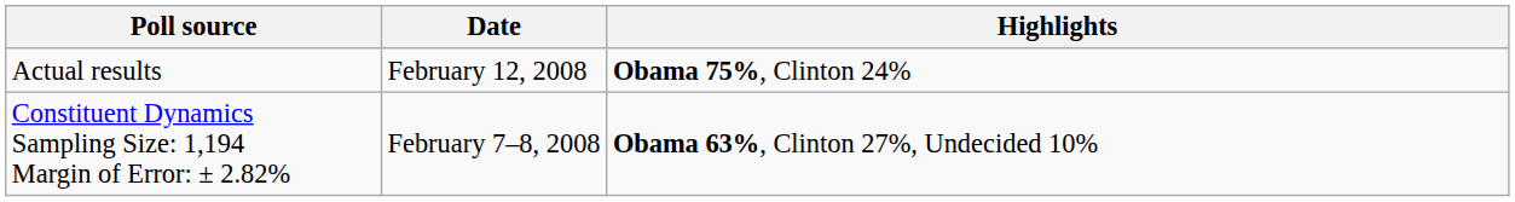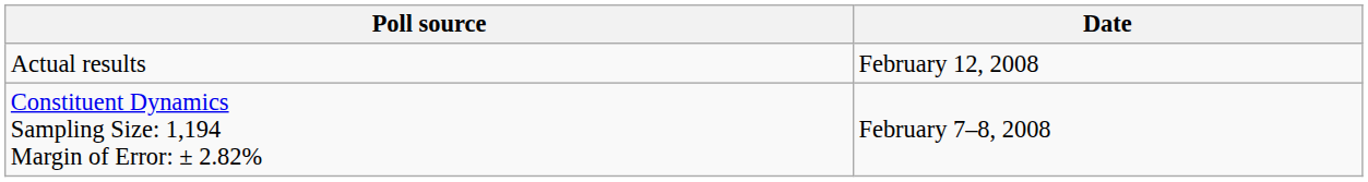- column: Highlights | Obama 75%, Clinton 24% | Obama 63%, Clinton 27%, Undecided 10%
